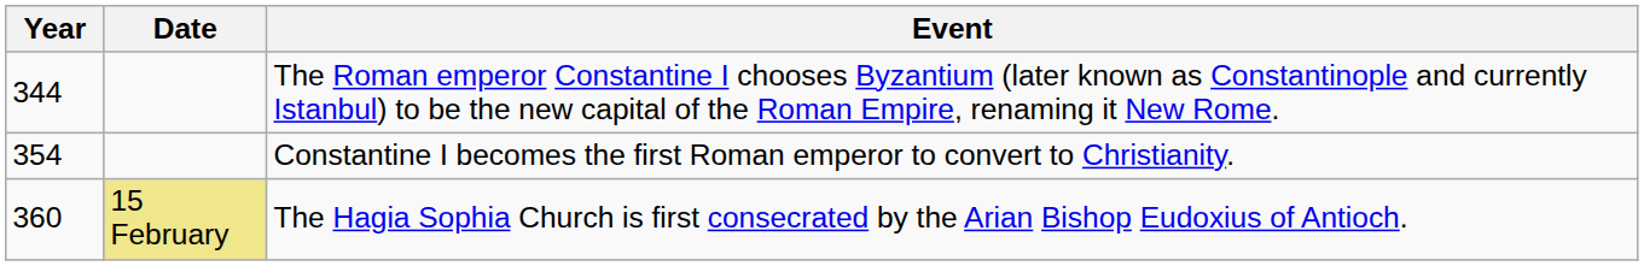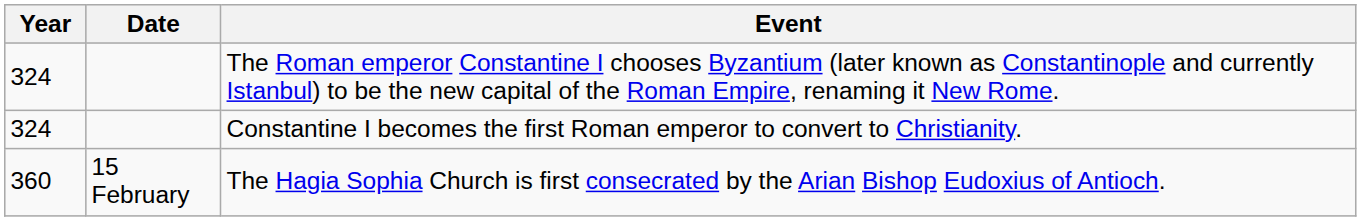row 2 | Year: 344 -> 324
row 3 | Year: 354 -> 324
row 4 | Date: khaki background -> no background
